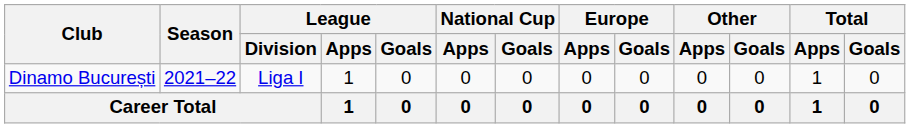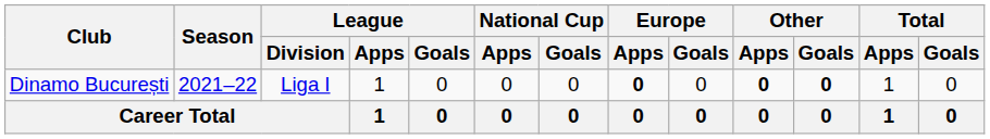Dinamo București | Europe / Apps: normal -> bold
Dinamo București | Other / Apps: normal -> bold
Dinamo București | Other / Goals: normal -> bold
